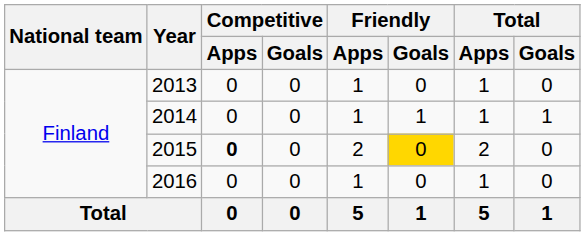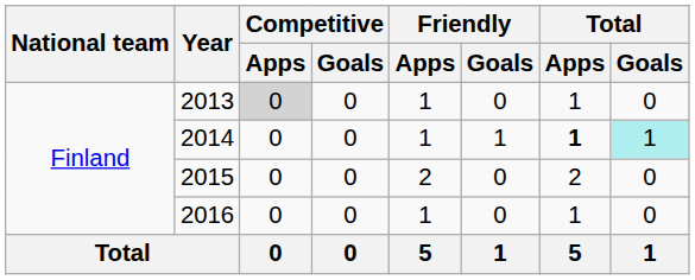2013 | Competitive / Apps: no background -> lightgrey background
2014 | Total / Apps: normal -> bold
2014 | Total / Goals: no background -> paleturquoise background
2015 | Competitive / Apps: bold -> normal
2015 | Friendly / Goals: gold background -> no background
